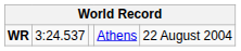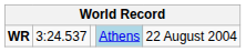WR | column 4: no background -> lightblue background
